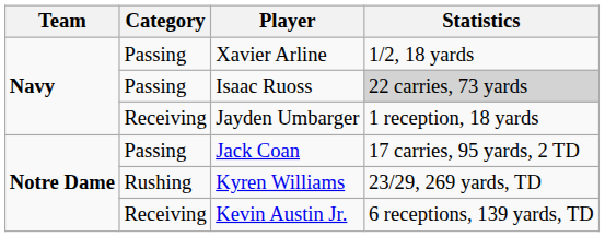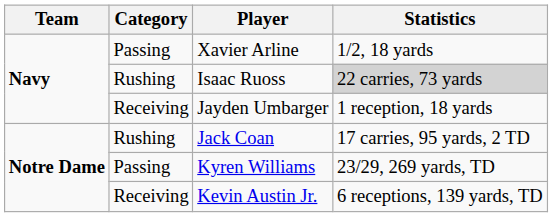Isaac Ruoss | Category: Passing -> Rushing
Jack Coan | Category: Passing -> Rushing
Kyren Williams | Category: Rushing -> Passing
